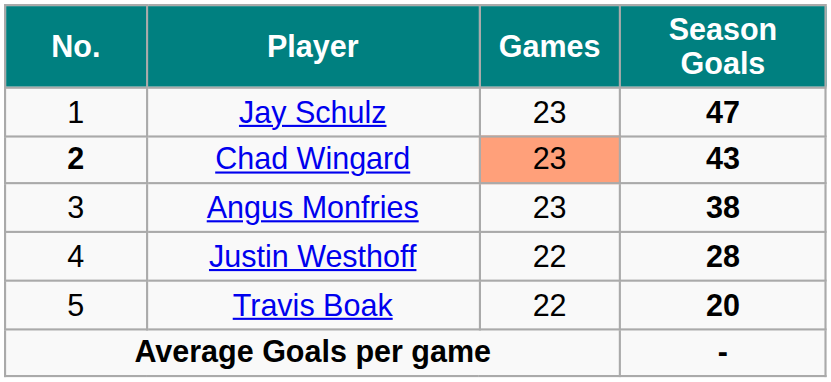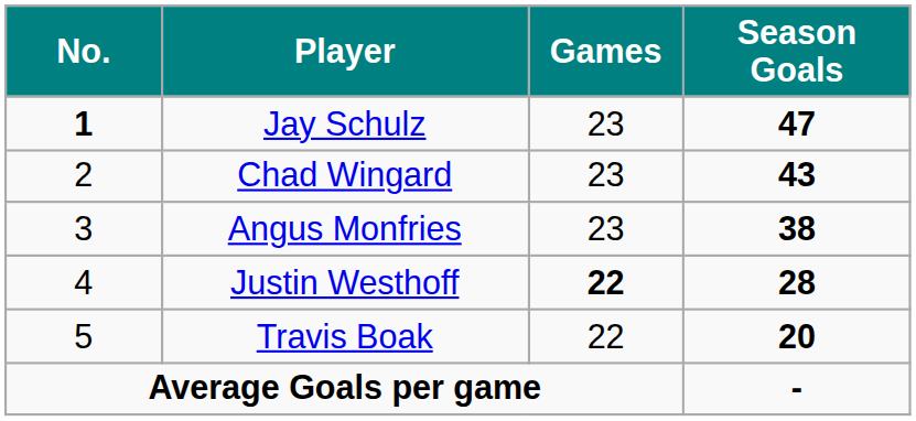Jay Schulz | No.: normal -> bold
Chad Wingard | No.: bold -> normal
Chad Wingard | Games: lightsalmon background -> no background
Justin Westhoff | Games: normal -> bold
